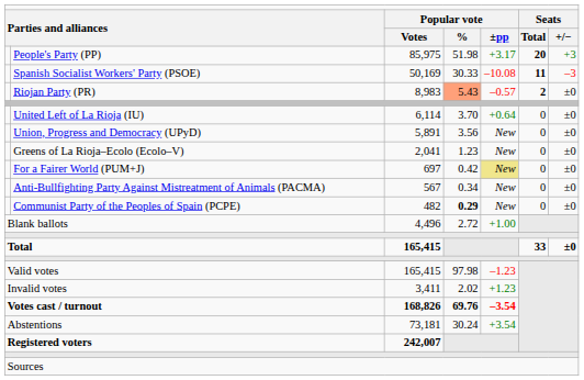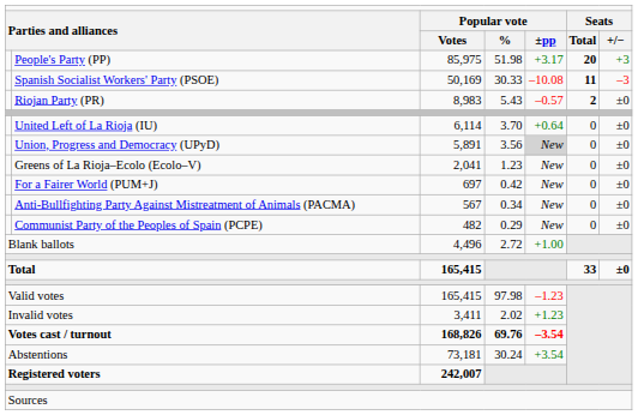Riojan Party (PR) | column 4: lightsalmon background -> no background
Union, Progress and Democracy (UPyD) | column 5: no background -> lightgrey background
For a Fairer World (PUM+J) | column 5: khaki background -> no background
Communist Party of the Peoples of Spain (PCPE) | column 4: bold -> normal
